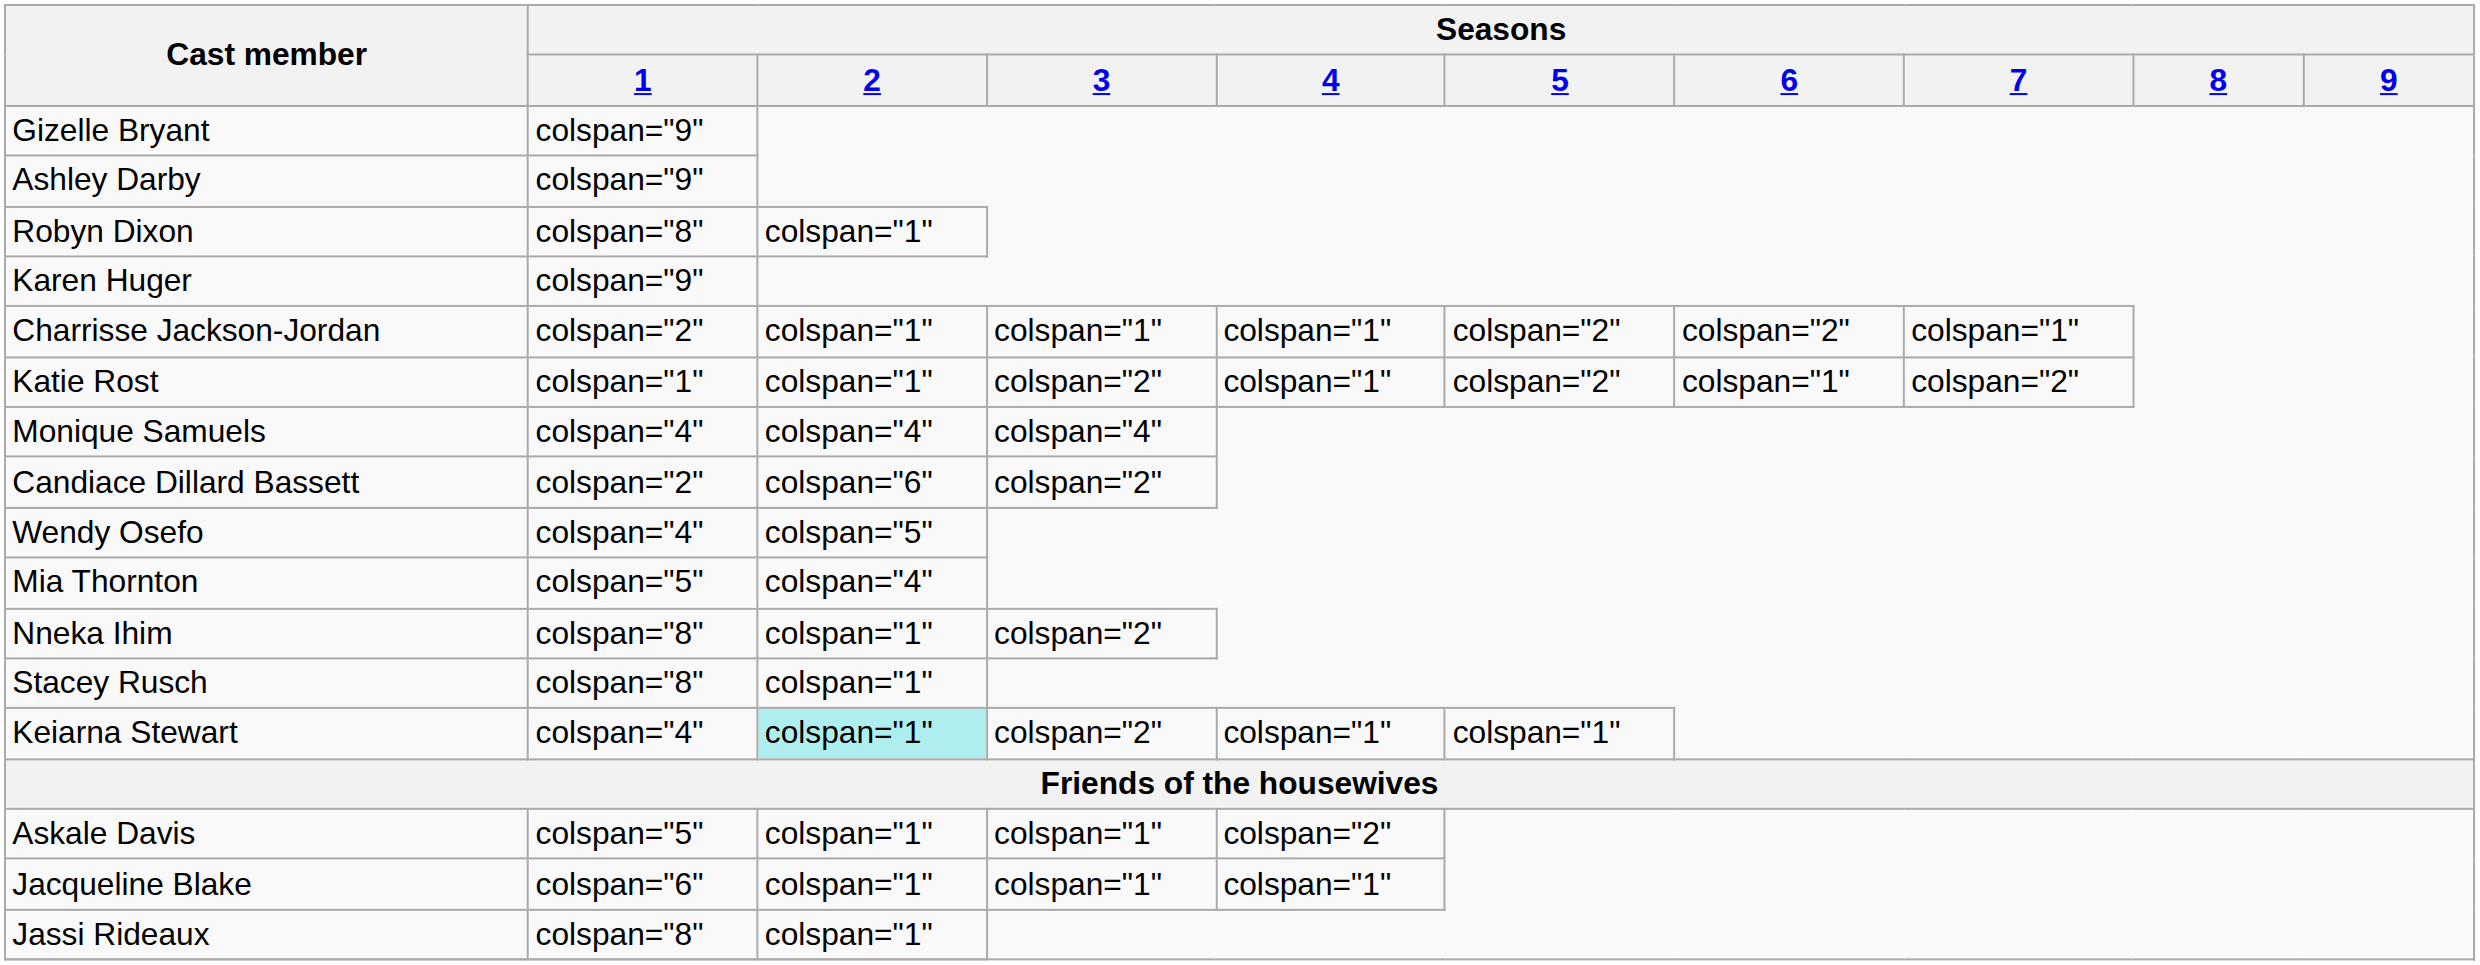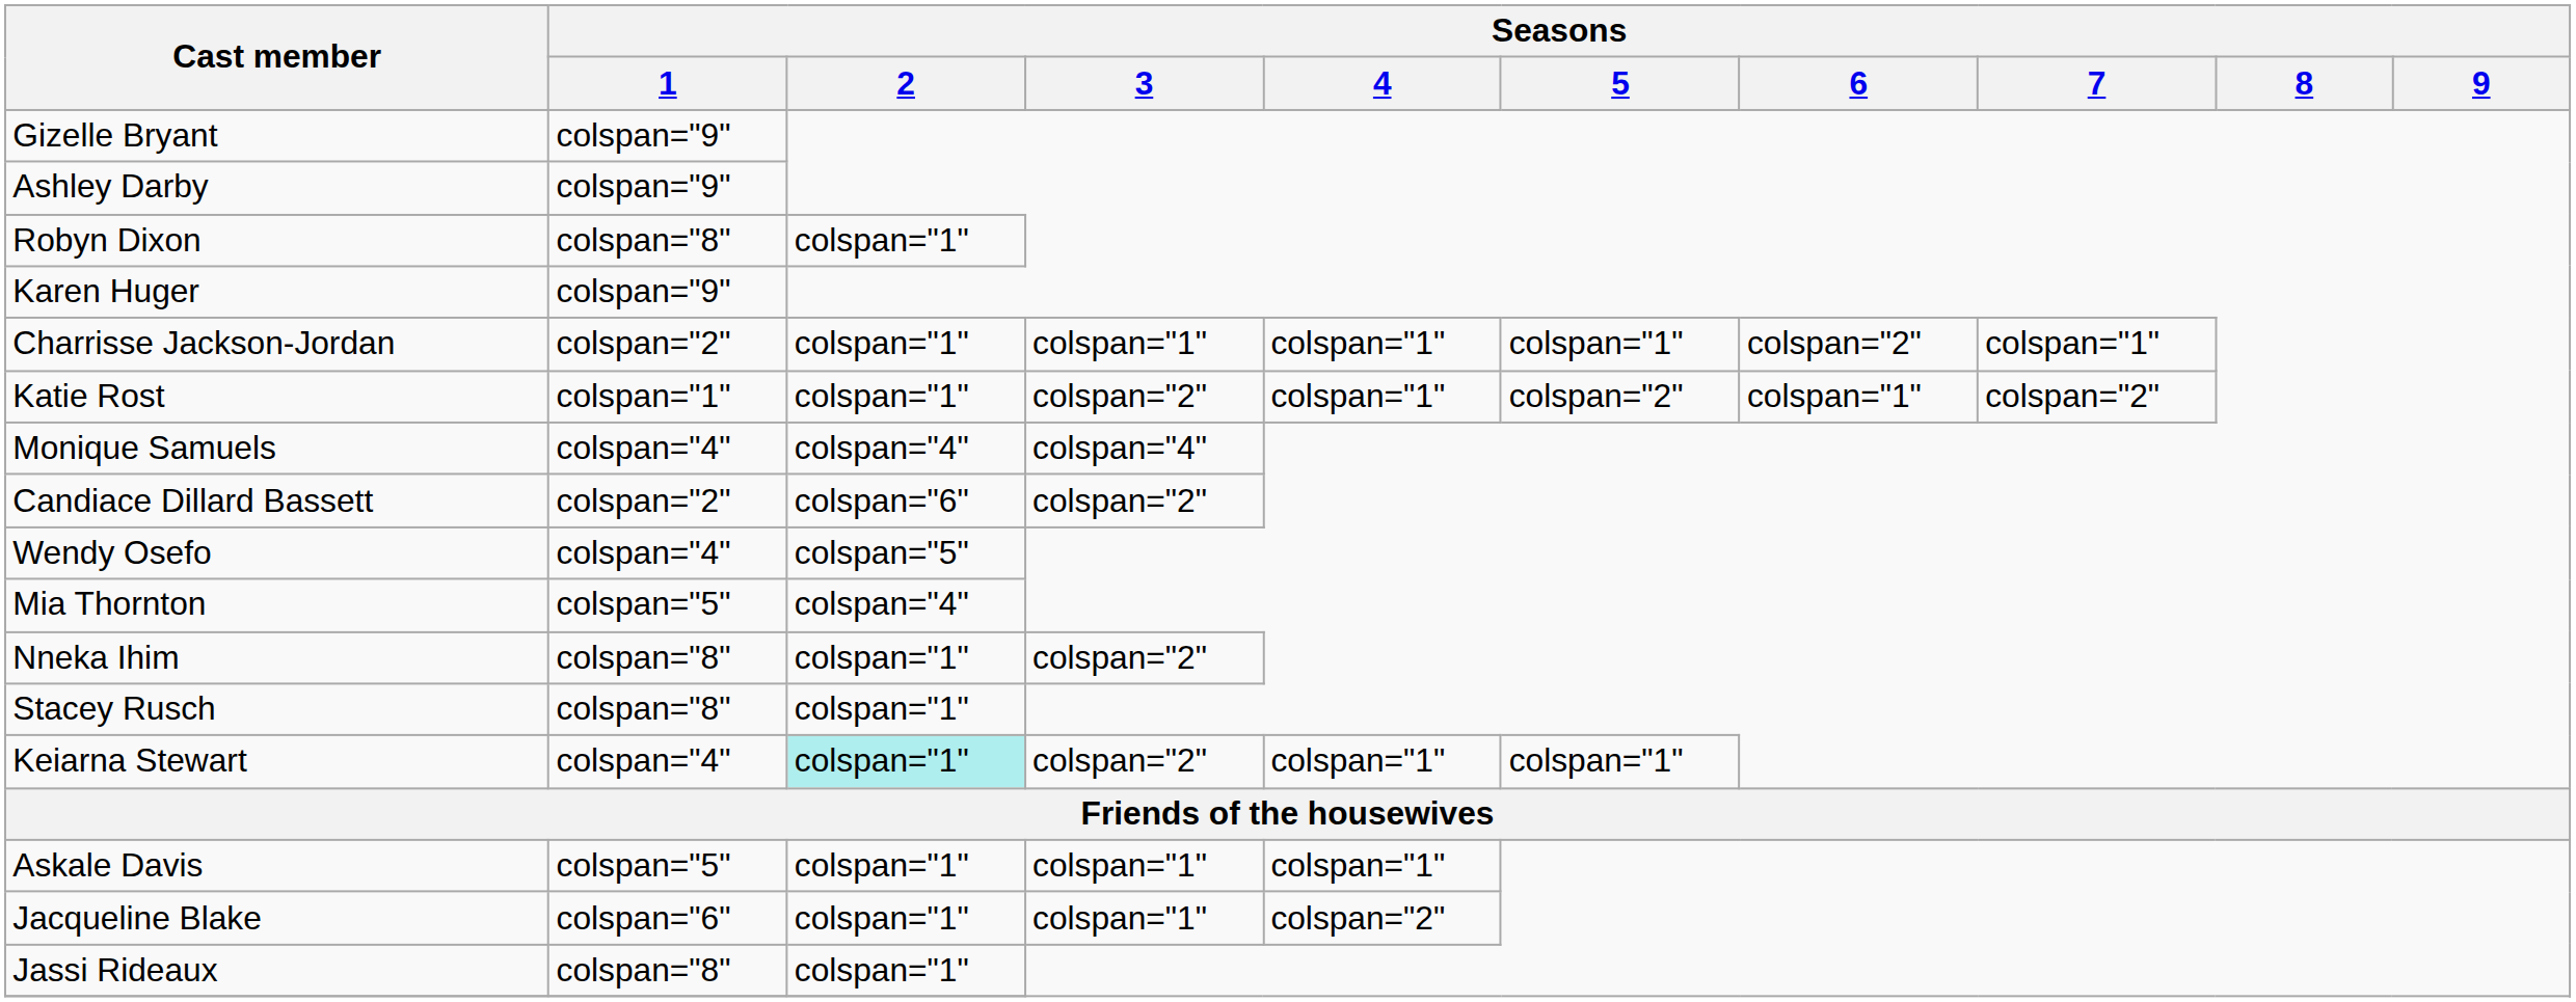Charrisse Jackson-Jordan | Seasons / 5: colspan="2" -> colspan="1"
Askale Davis | Seasons / 4: colspan="2" -> colspan="1"
Jacqueline Blake | Seasons / 4: colspan="1" -> colspan="2"
